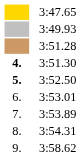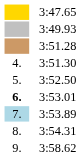3:51.30 | column 1: bold -> normal
3:52.50 | column 1: bold -> normal
3:53.01 | column 1: normal -> bold
3:53.89 | column 1: no background -> lightblue background
